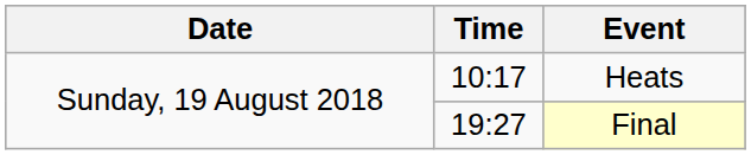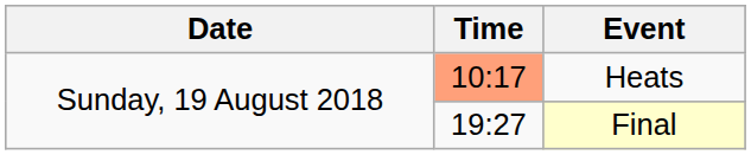Heats | Time: no background -> lightsalmon background
